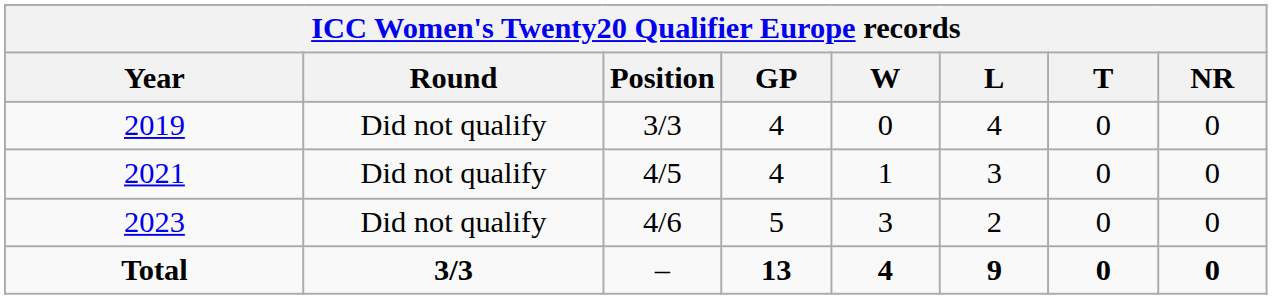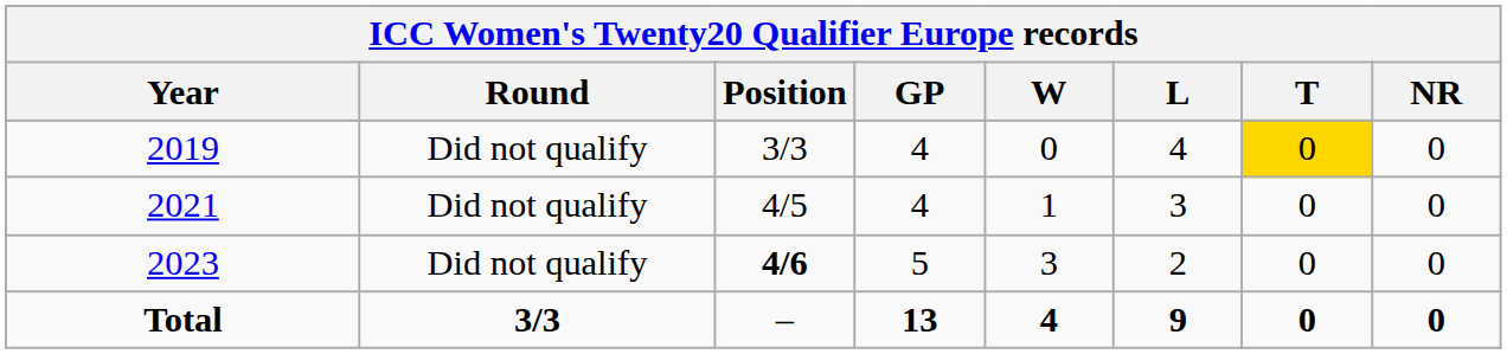2019 | T: no background -> gold background
2023 | Position: normal -> bold
